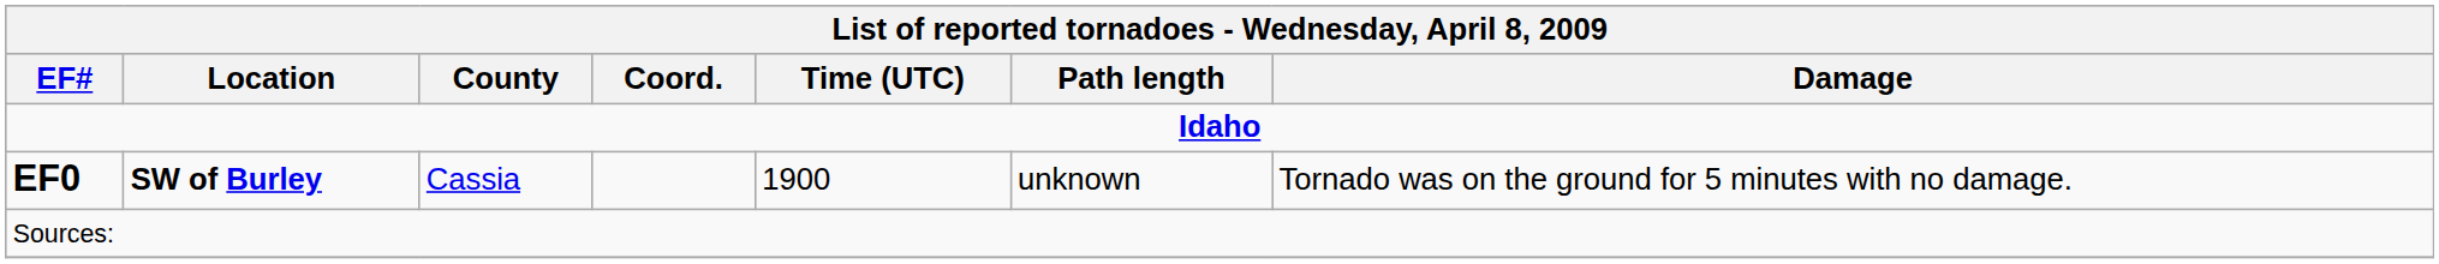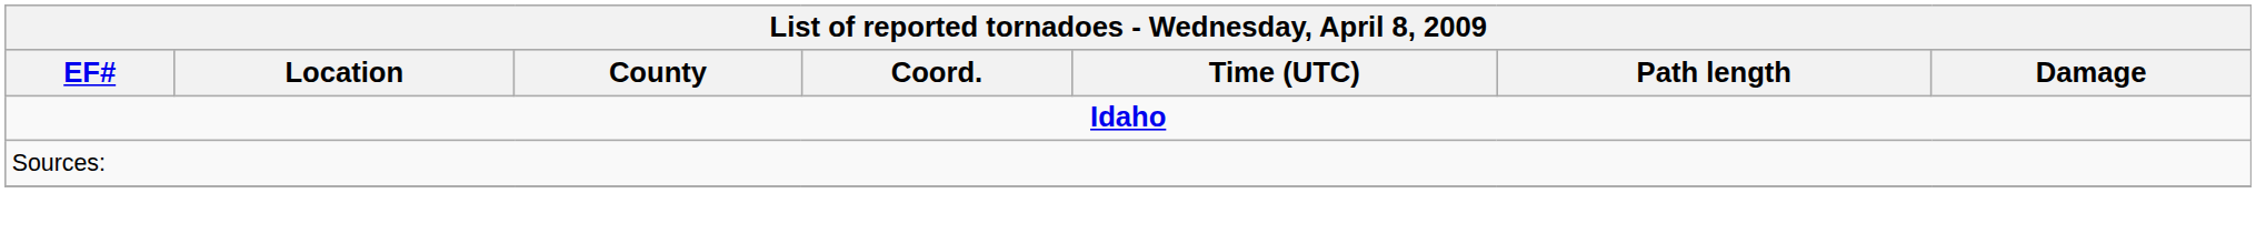- row: EF0 | SW of Burley | Cassia | 1900 | unknown | Tornado was on the ground for 5 minutes with no damage.
